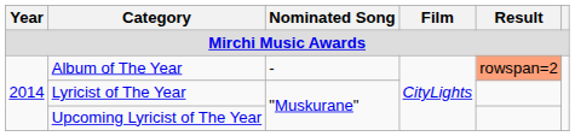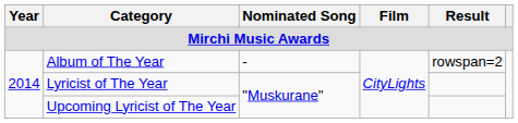Album of The Year | Result: lightsalmon background -> no background
